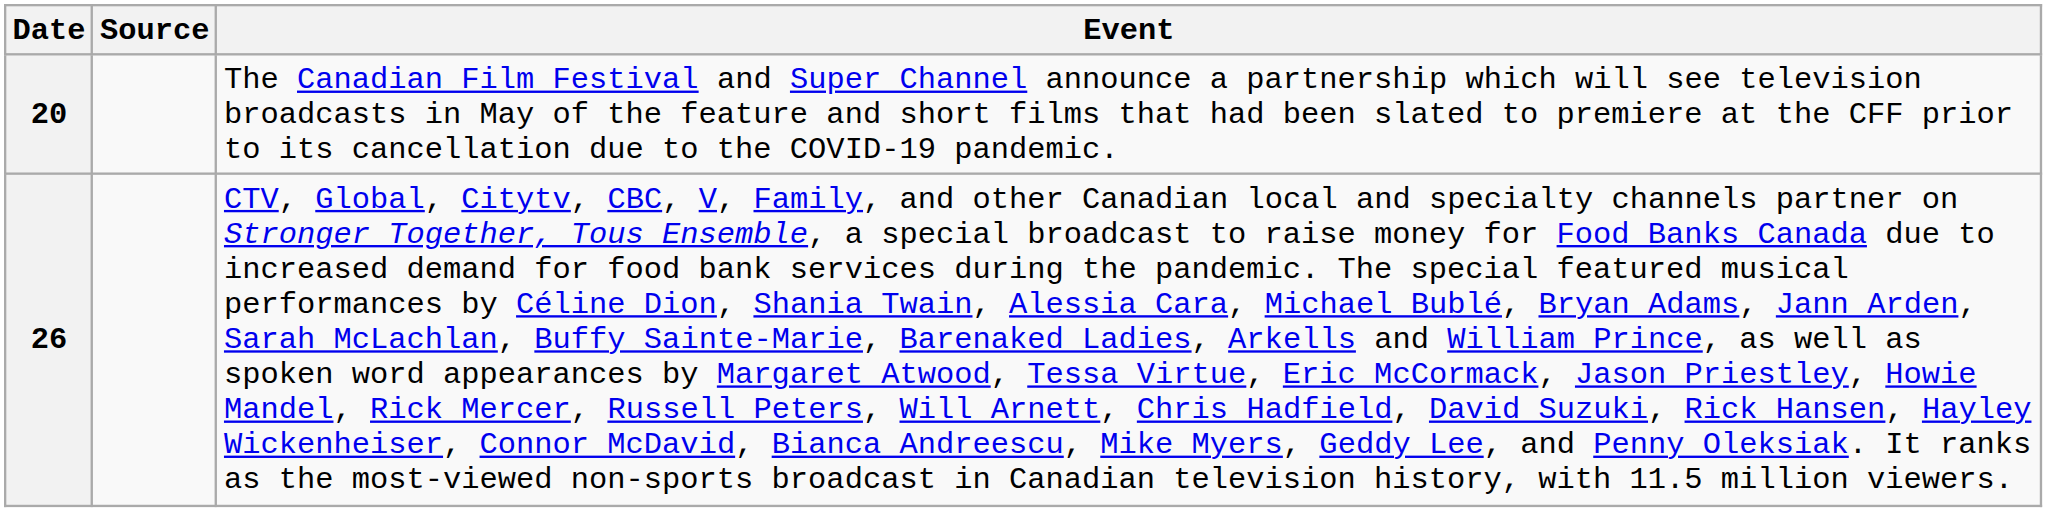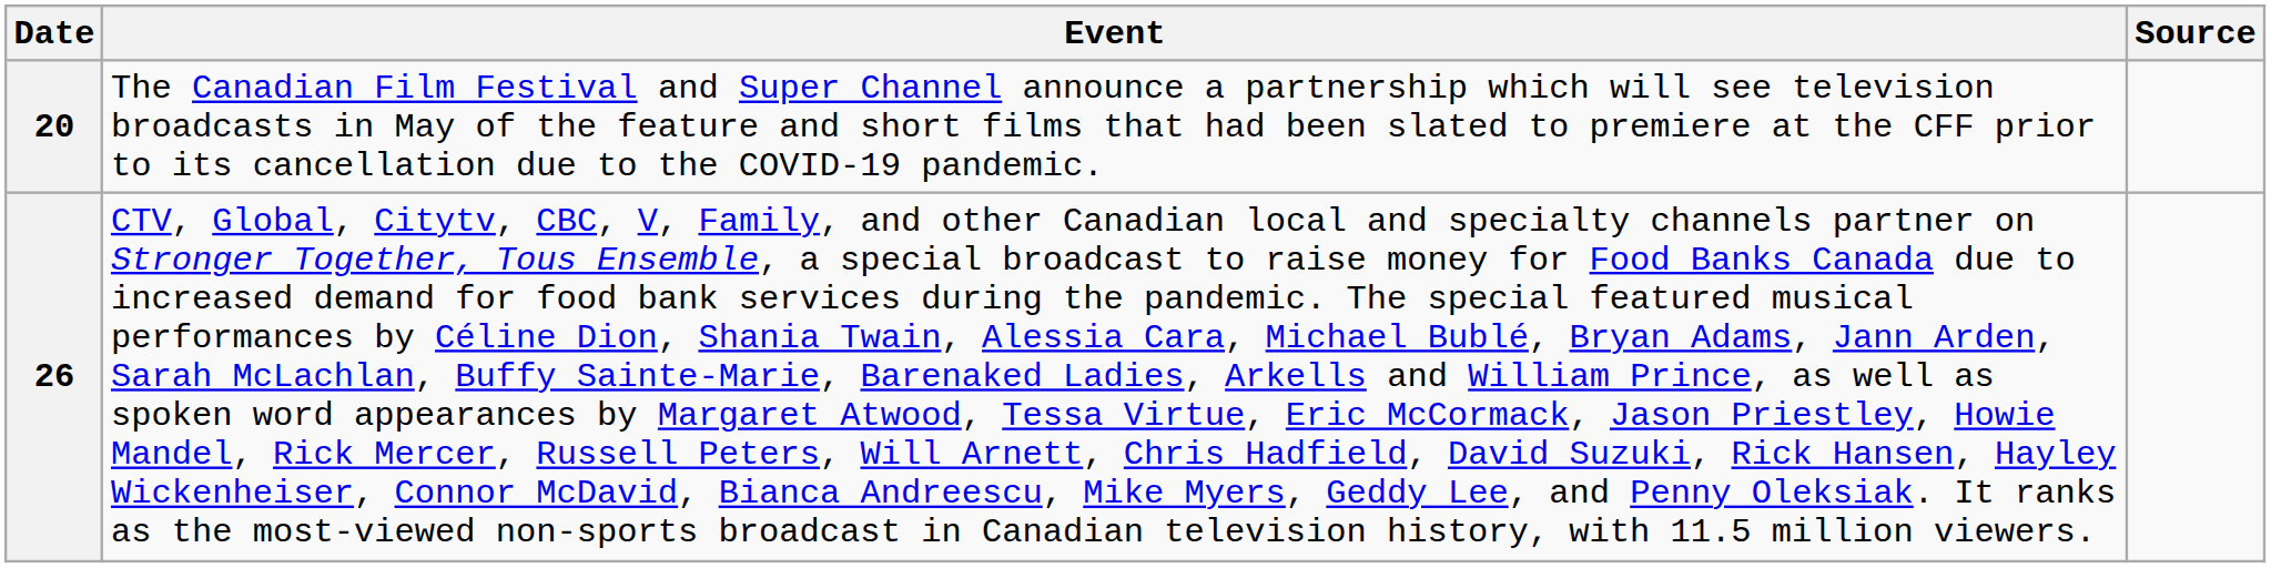columns swapped: Event <-> Source
